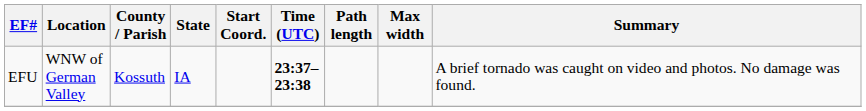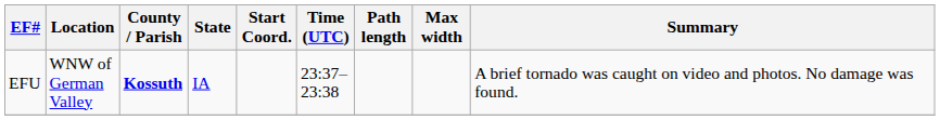EFU | County / Parish: normal -> bold
EFU | Time (UTC): bold -> normal
